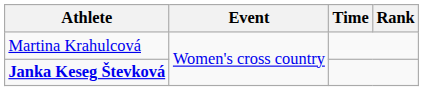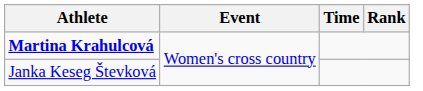Martina Krahulcová | Athlete: normal -> bold
Janka Keseg Števková | Athlete: bold -> normal
